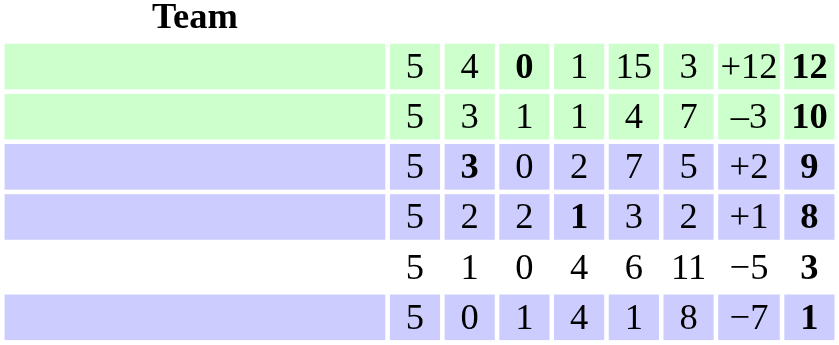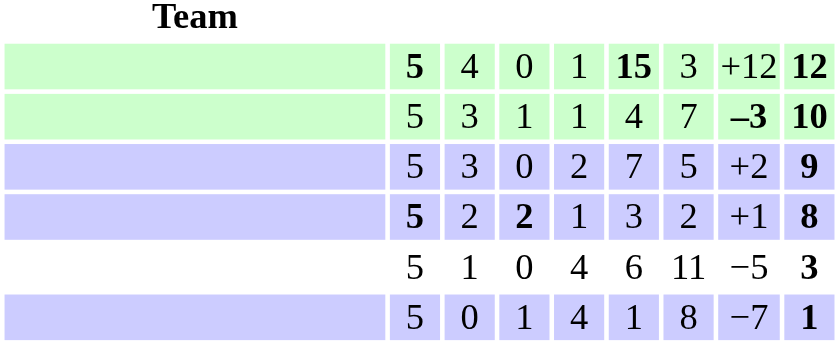row 2 | column 2: normal -> bold
row 2 | column 4: bold -> normal
row 2 | column 6: normal -> bold
row 3 | column 8: normal -> bold
row 4 | column 3: bold -> normal
row 5 | column 2: normal -> bold
row 5 | column 4: normal -> bold
row 5 | column 5: bold -> normal
